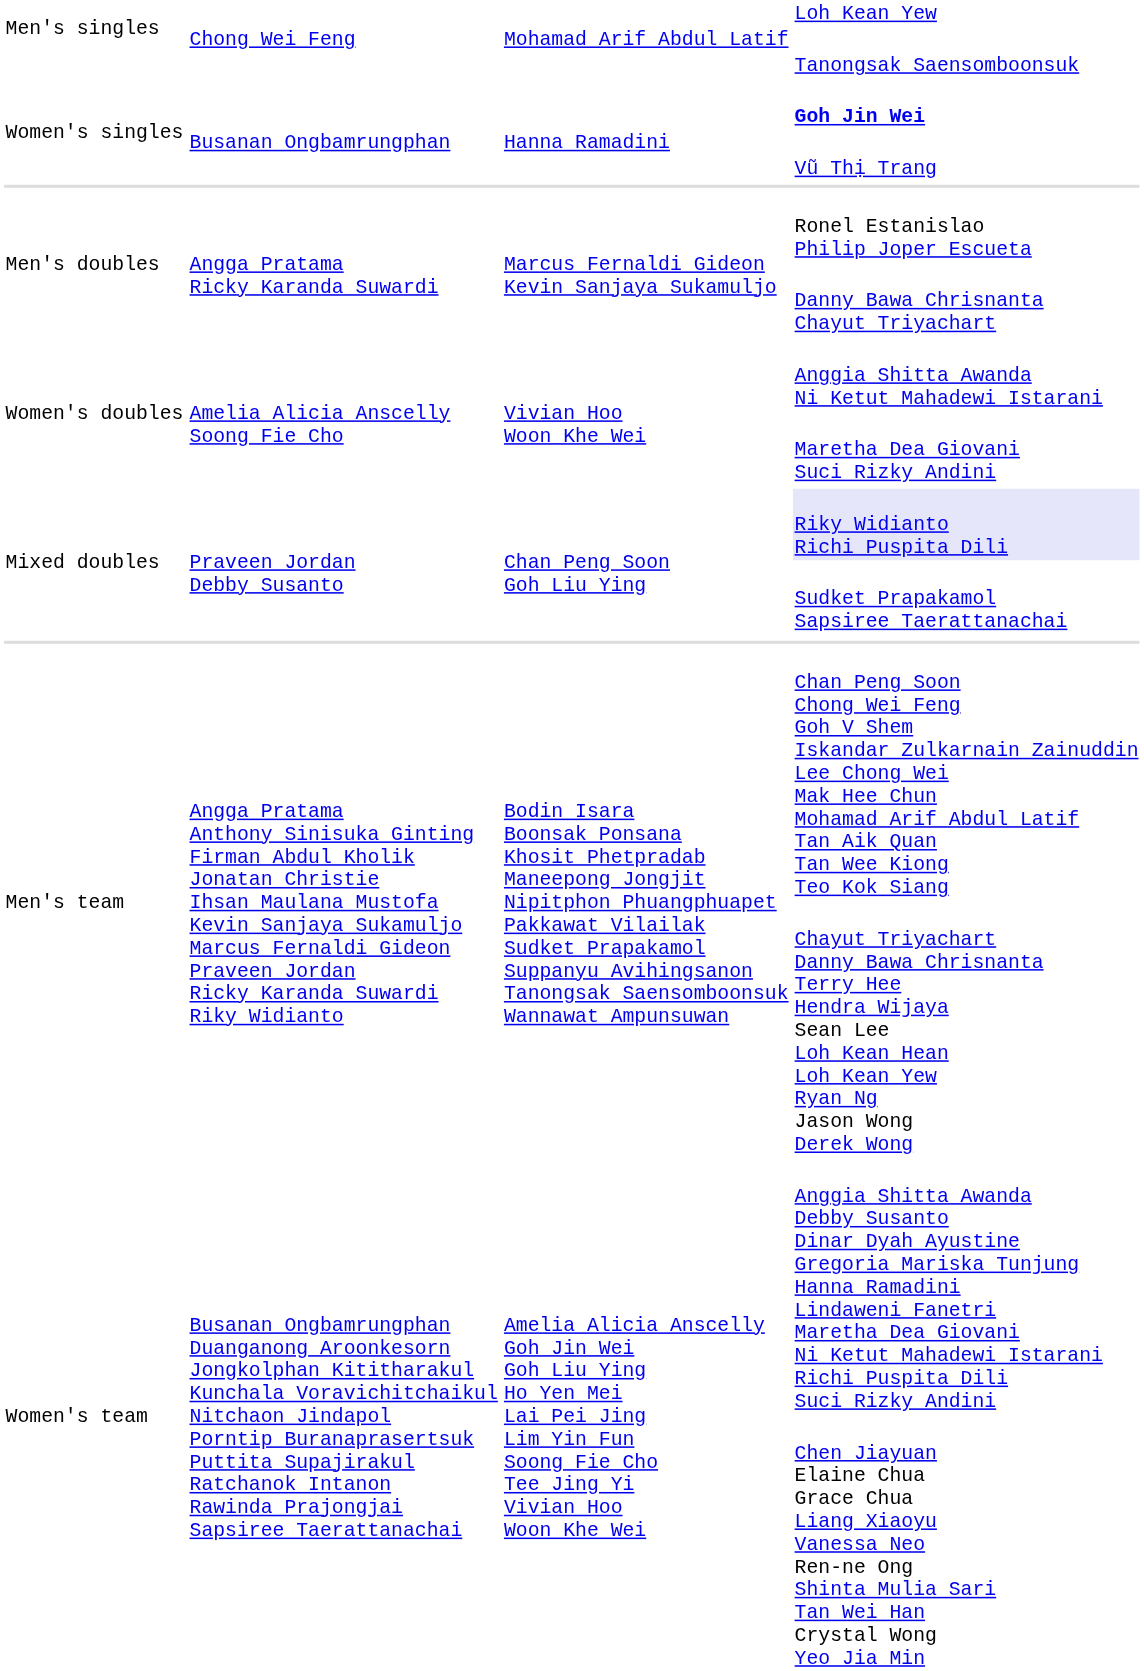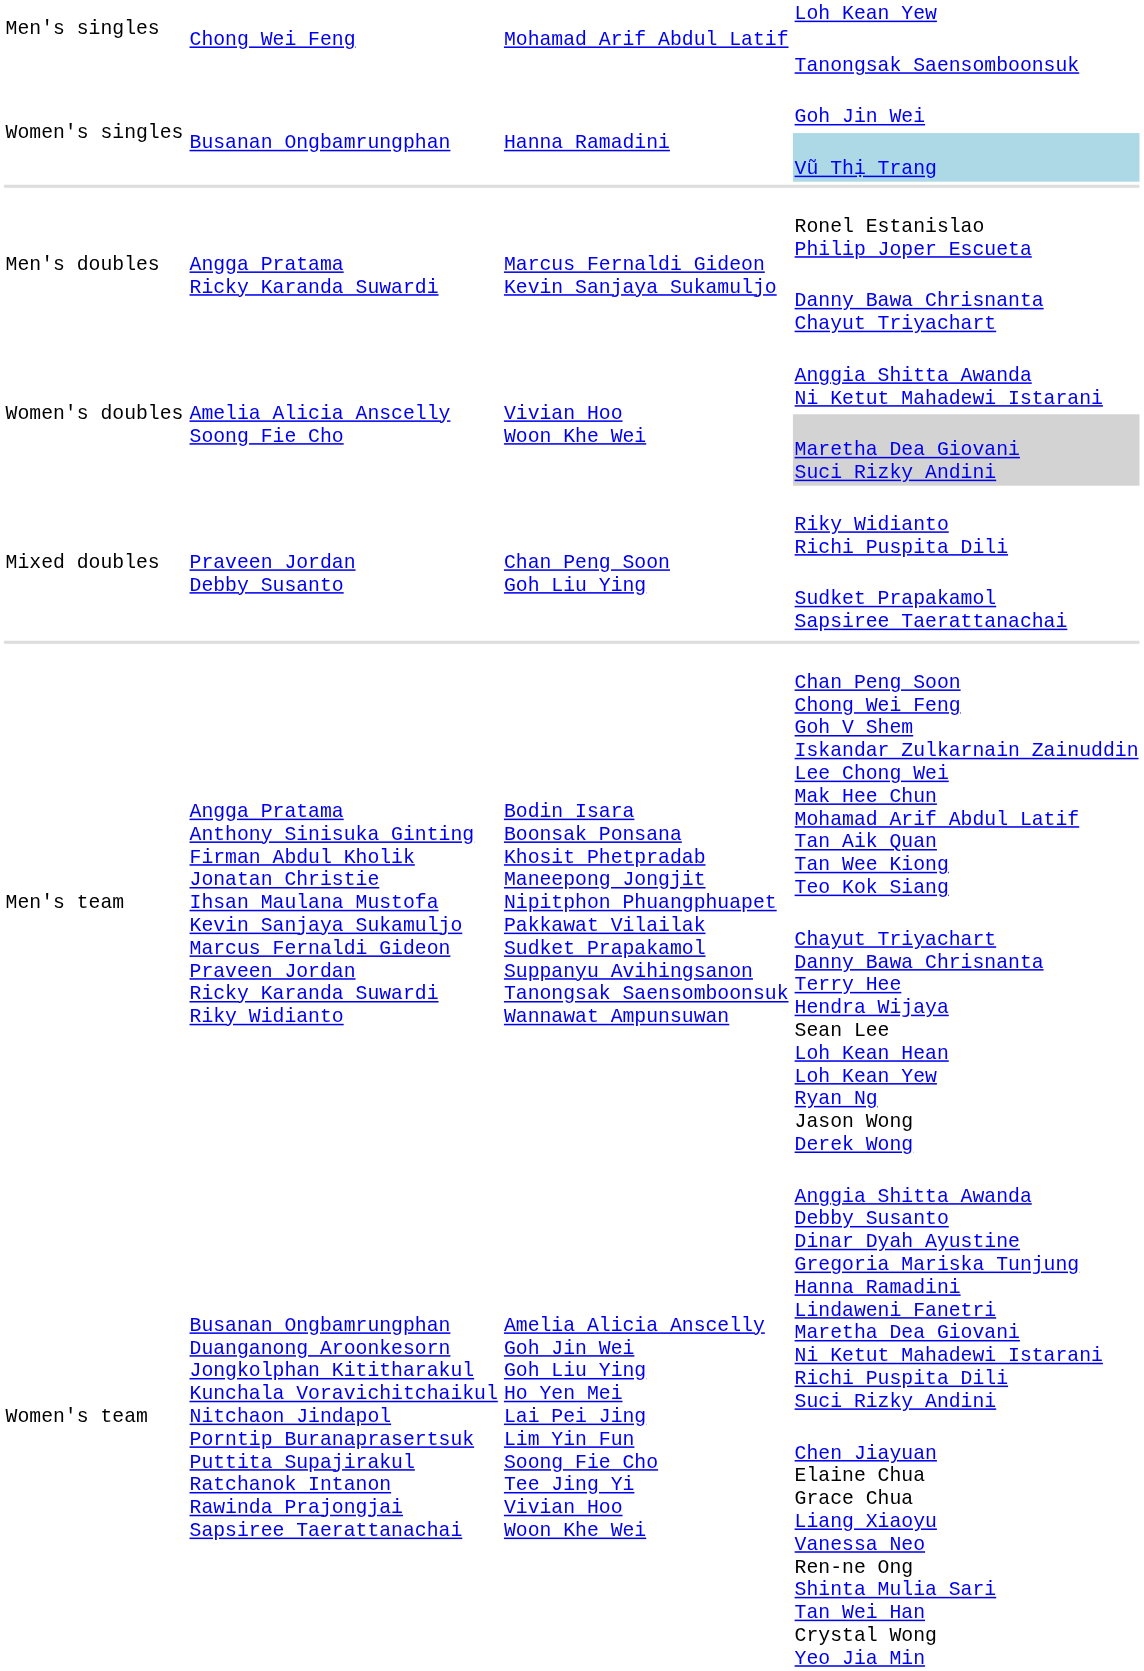Goh Jin Wei | column 4: bold -> normal
Vũ Thị Trang | column 4: no background -> lightblue background
Maretha Dea Giovani Suci Rizky Andini | column 4: no background -> lightgrey background
Riky Widianto Richi Puspita Dili | column 4: lavender background -> no background
